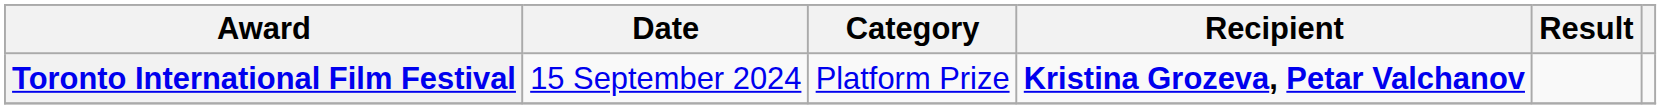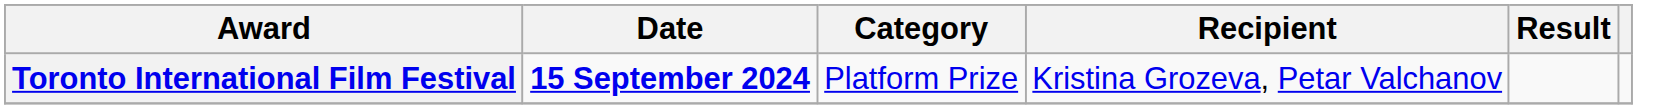Toronto International Film Festival | Date: normal -> bold
Toronto International Film Festival | Recipient: bold -> normal
